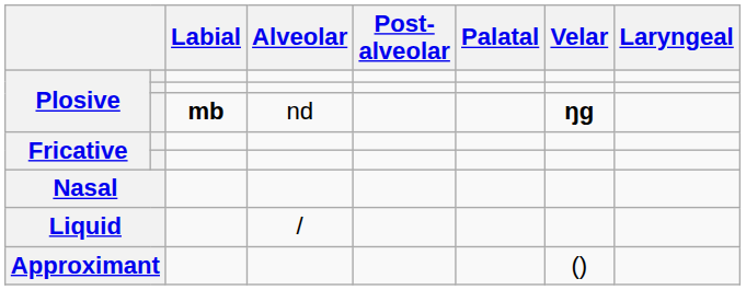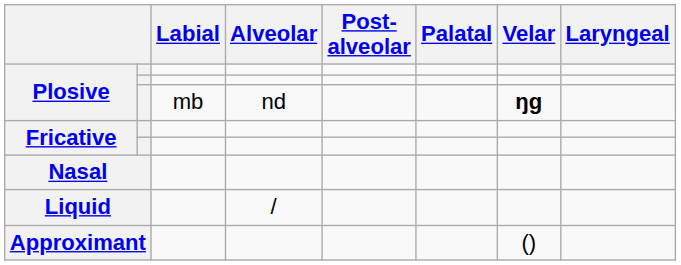Plosive / nd | Labial: bold -> normal
